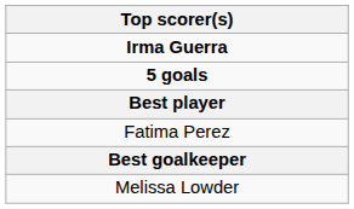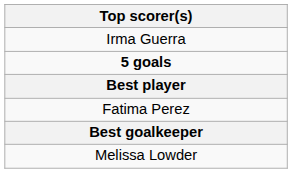row 2 | column 1: bold -> normal
